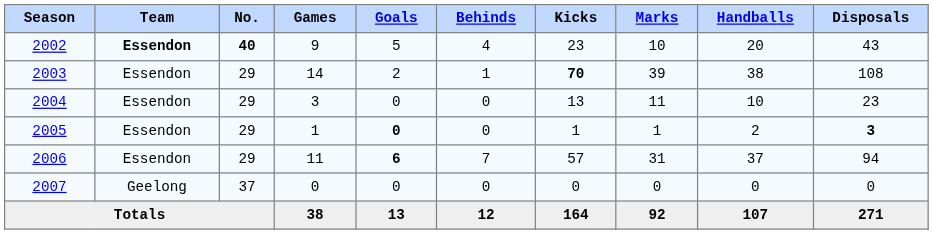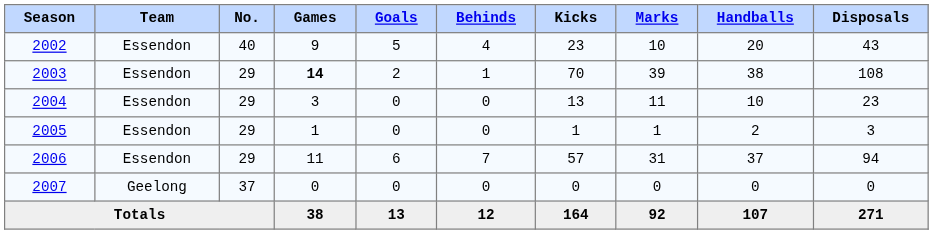2002 | Team: bold -> normal
2002 | No.: bold -> normal
2003 | Games: normal -> bold
2003 | Kicks: bold -> normal
2005 | Goals: bold -> normal
2005 | Disposals: bold -> normal
2006 | Goals: bold -> normal
